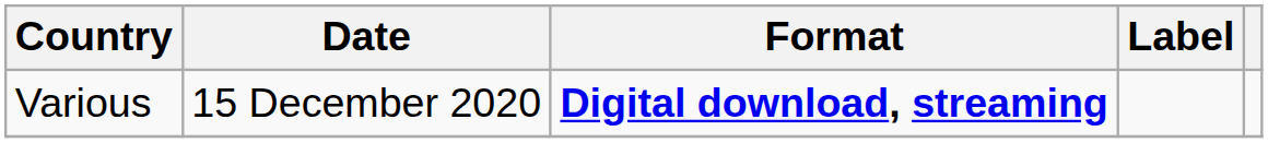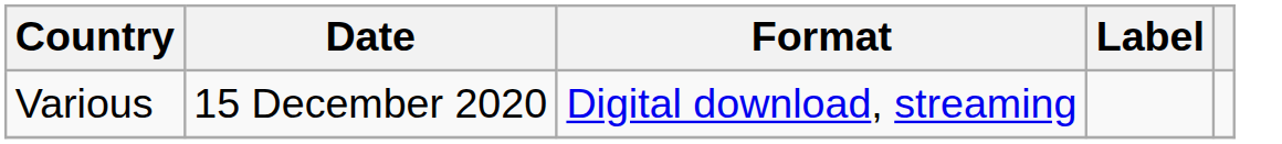Various | Format: bold -> normal
